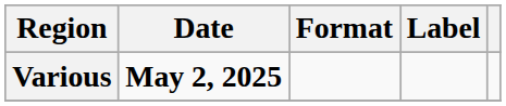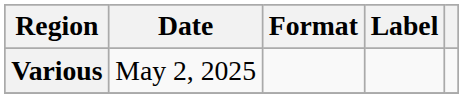Various | Date: bold -> normal
